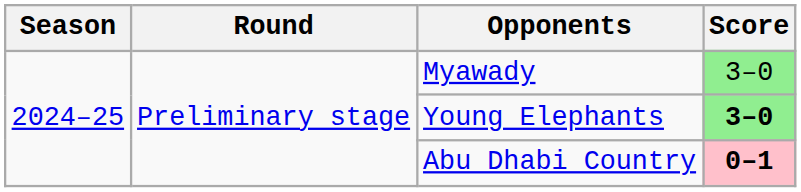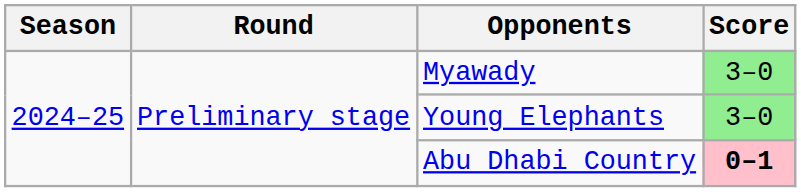Young Elephants | Score: bold -> normal
